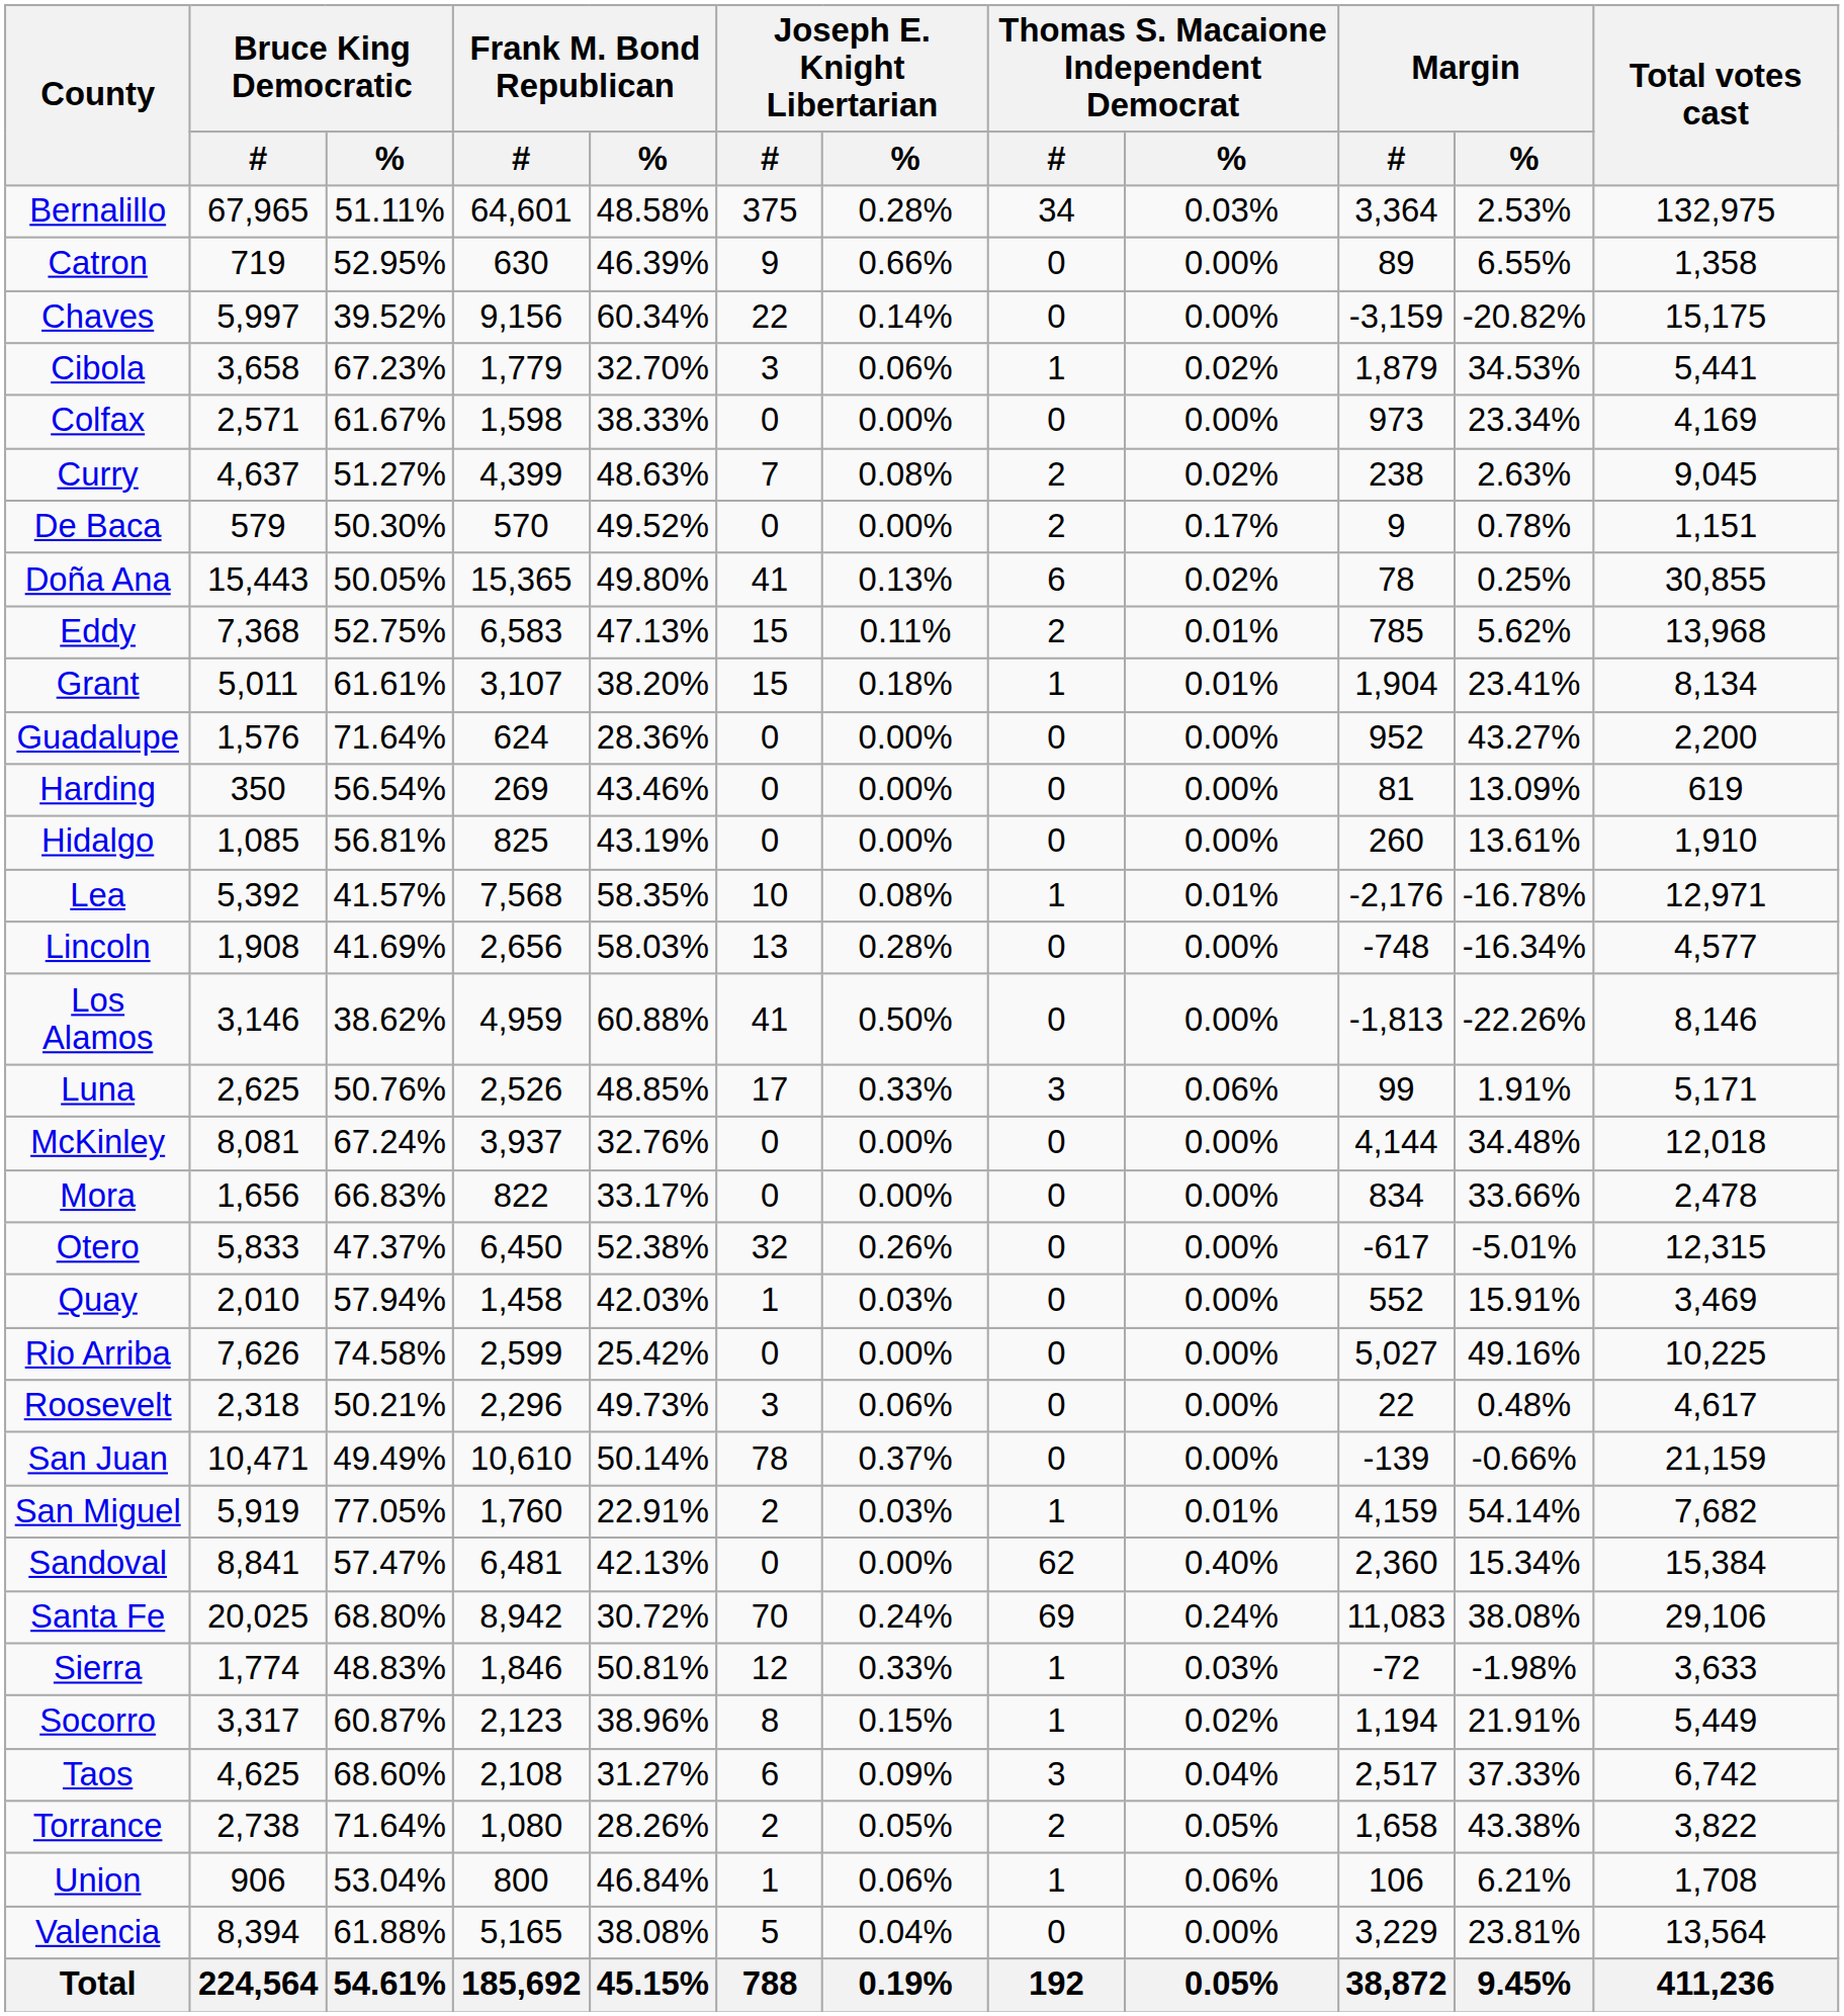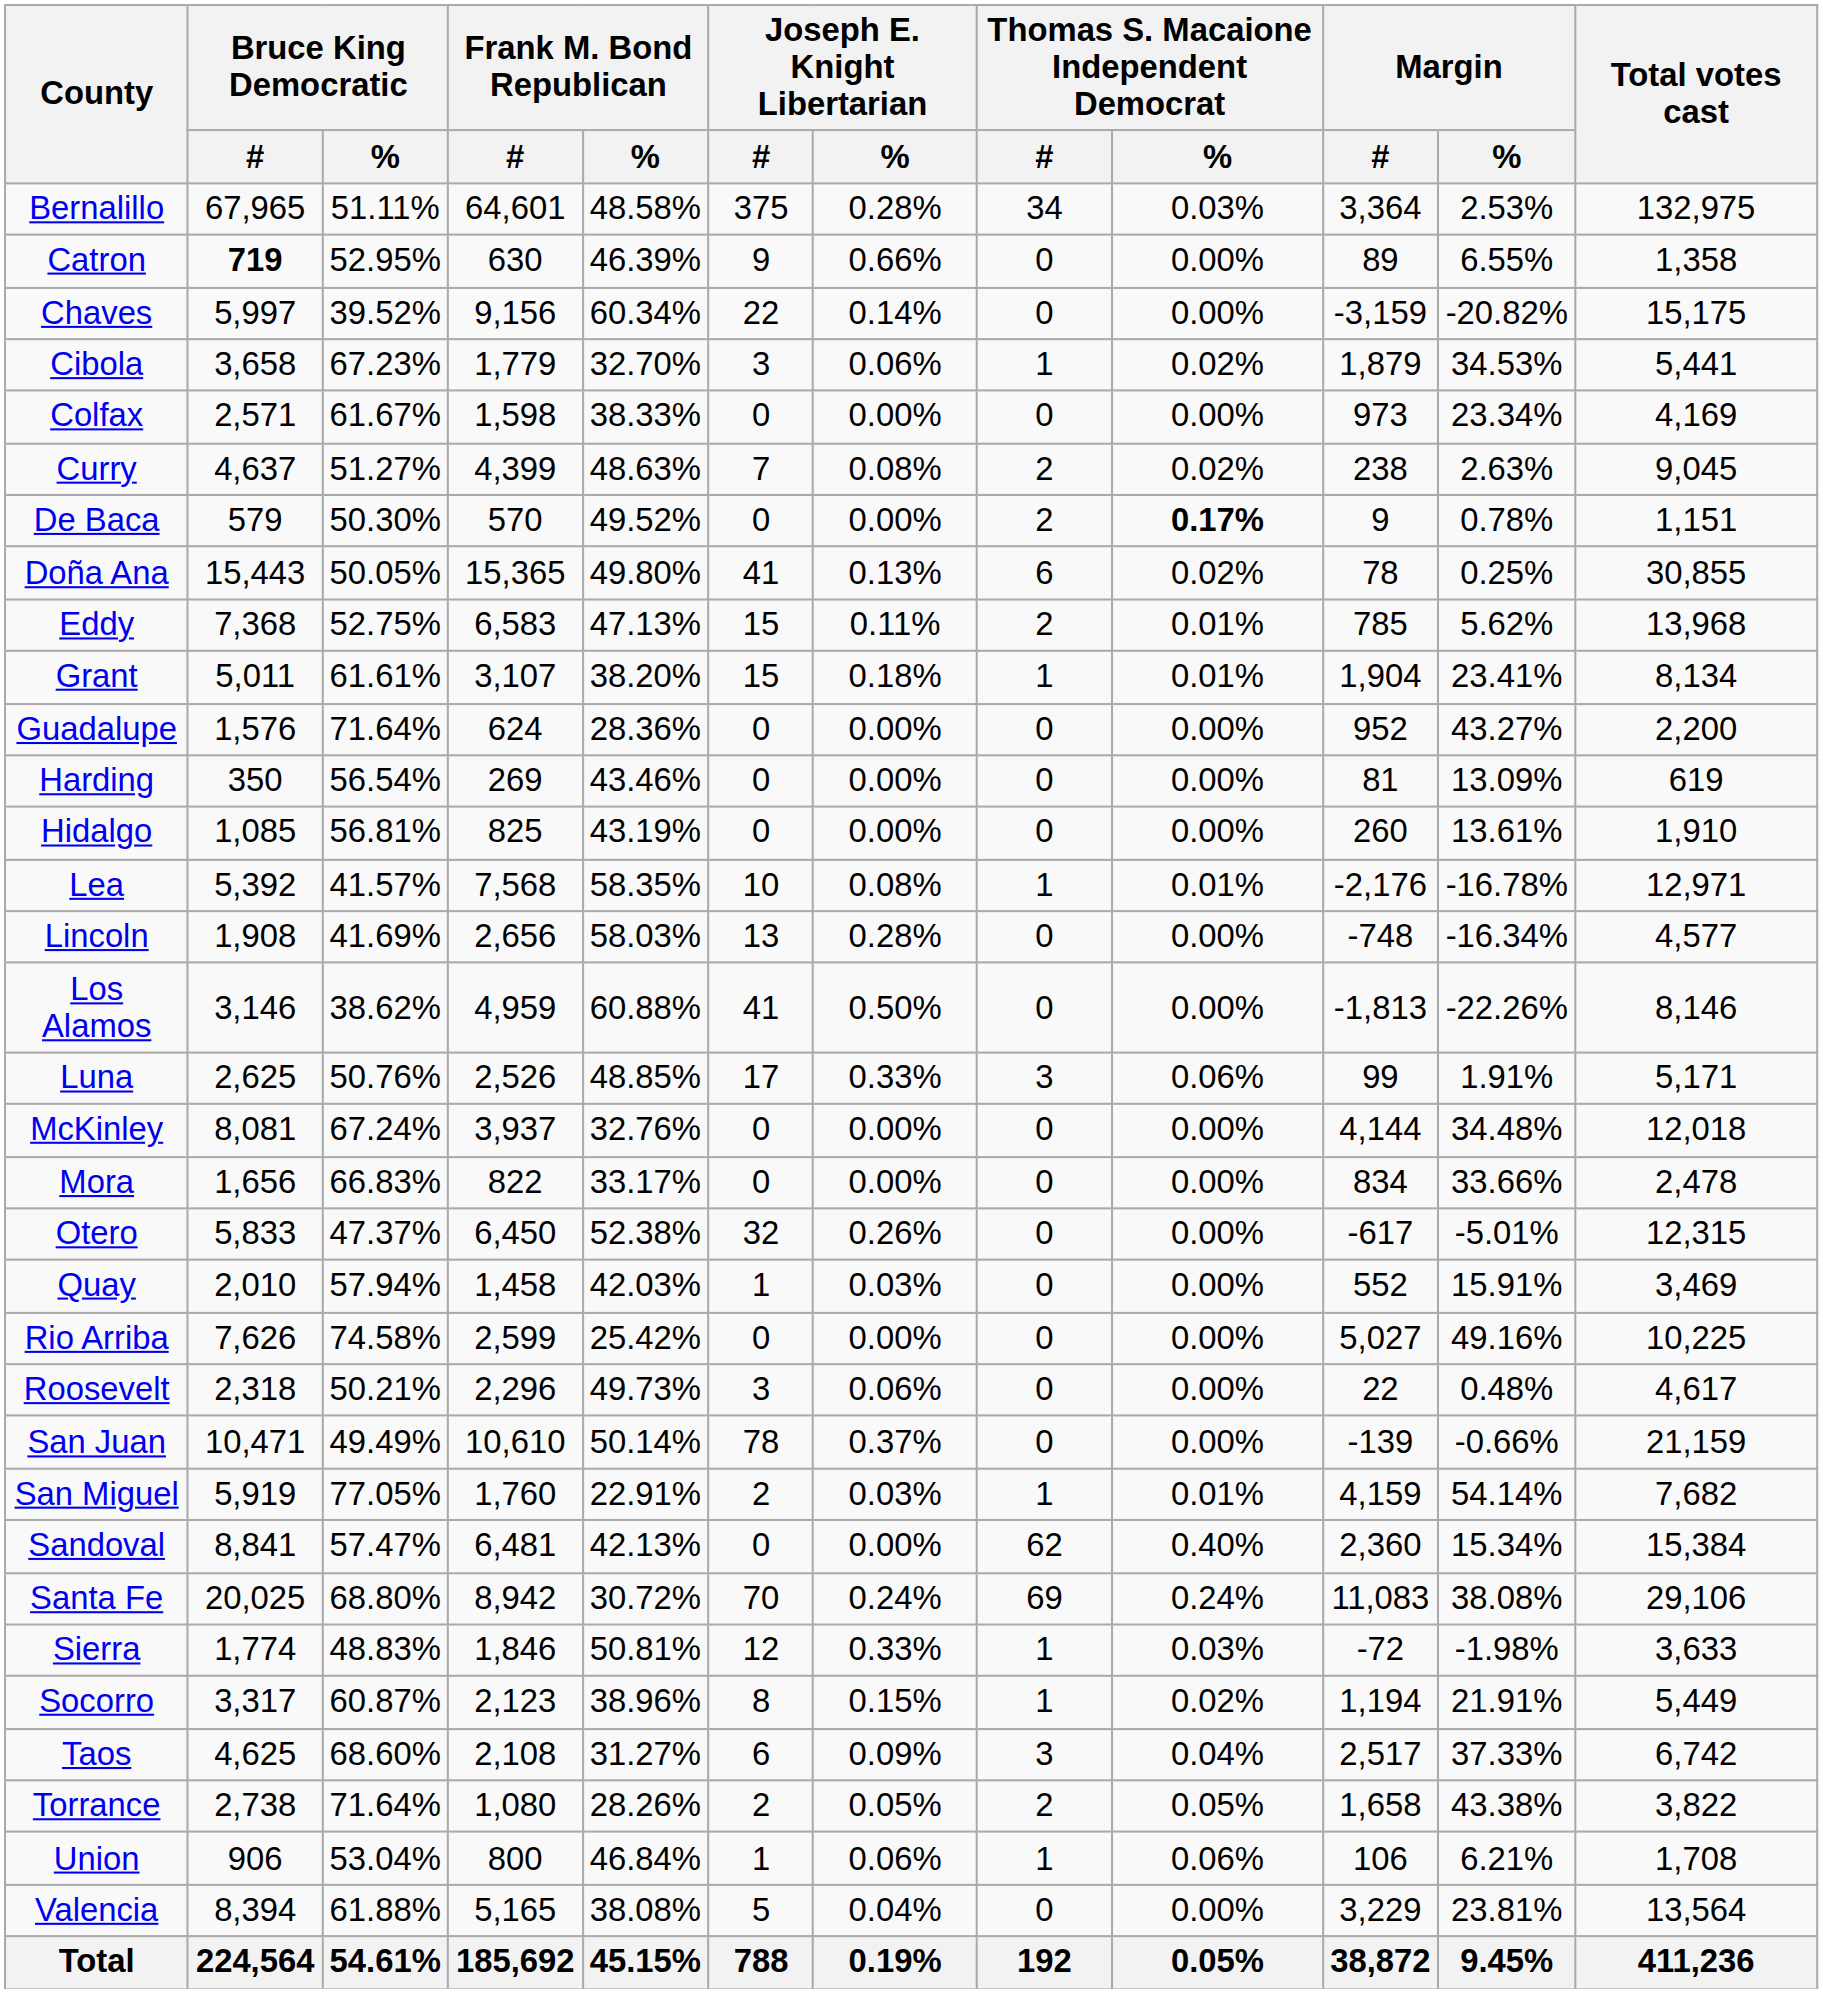Catron | Bruce King Democratic / #: normal -> bold
De Baca | Thomas S. Macaione Independent Democrat / %: normal -> bold
